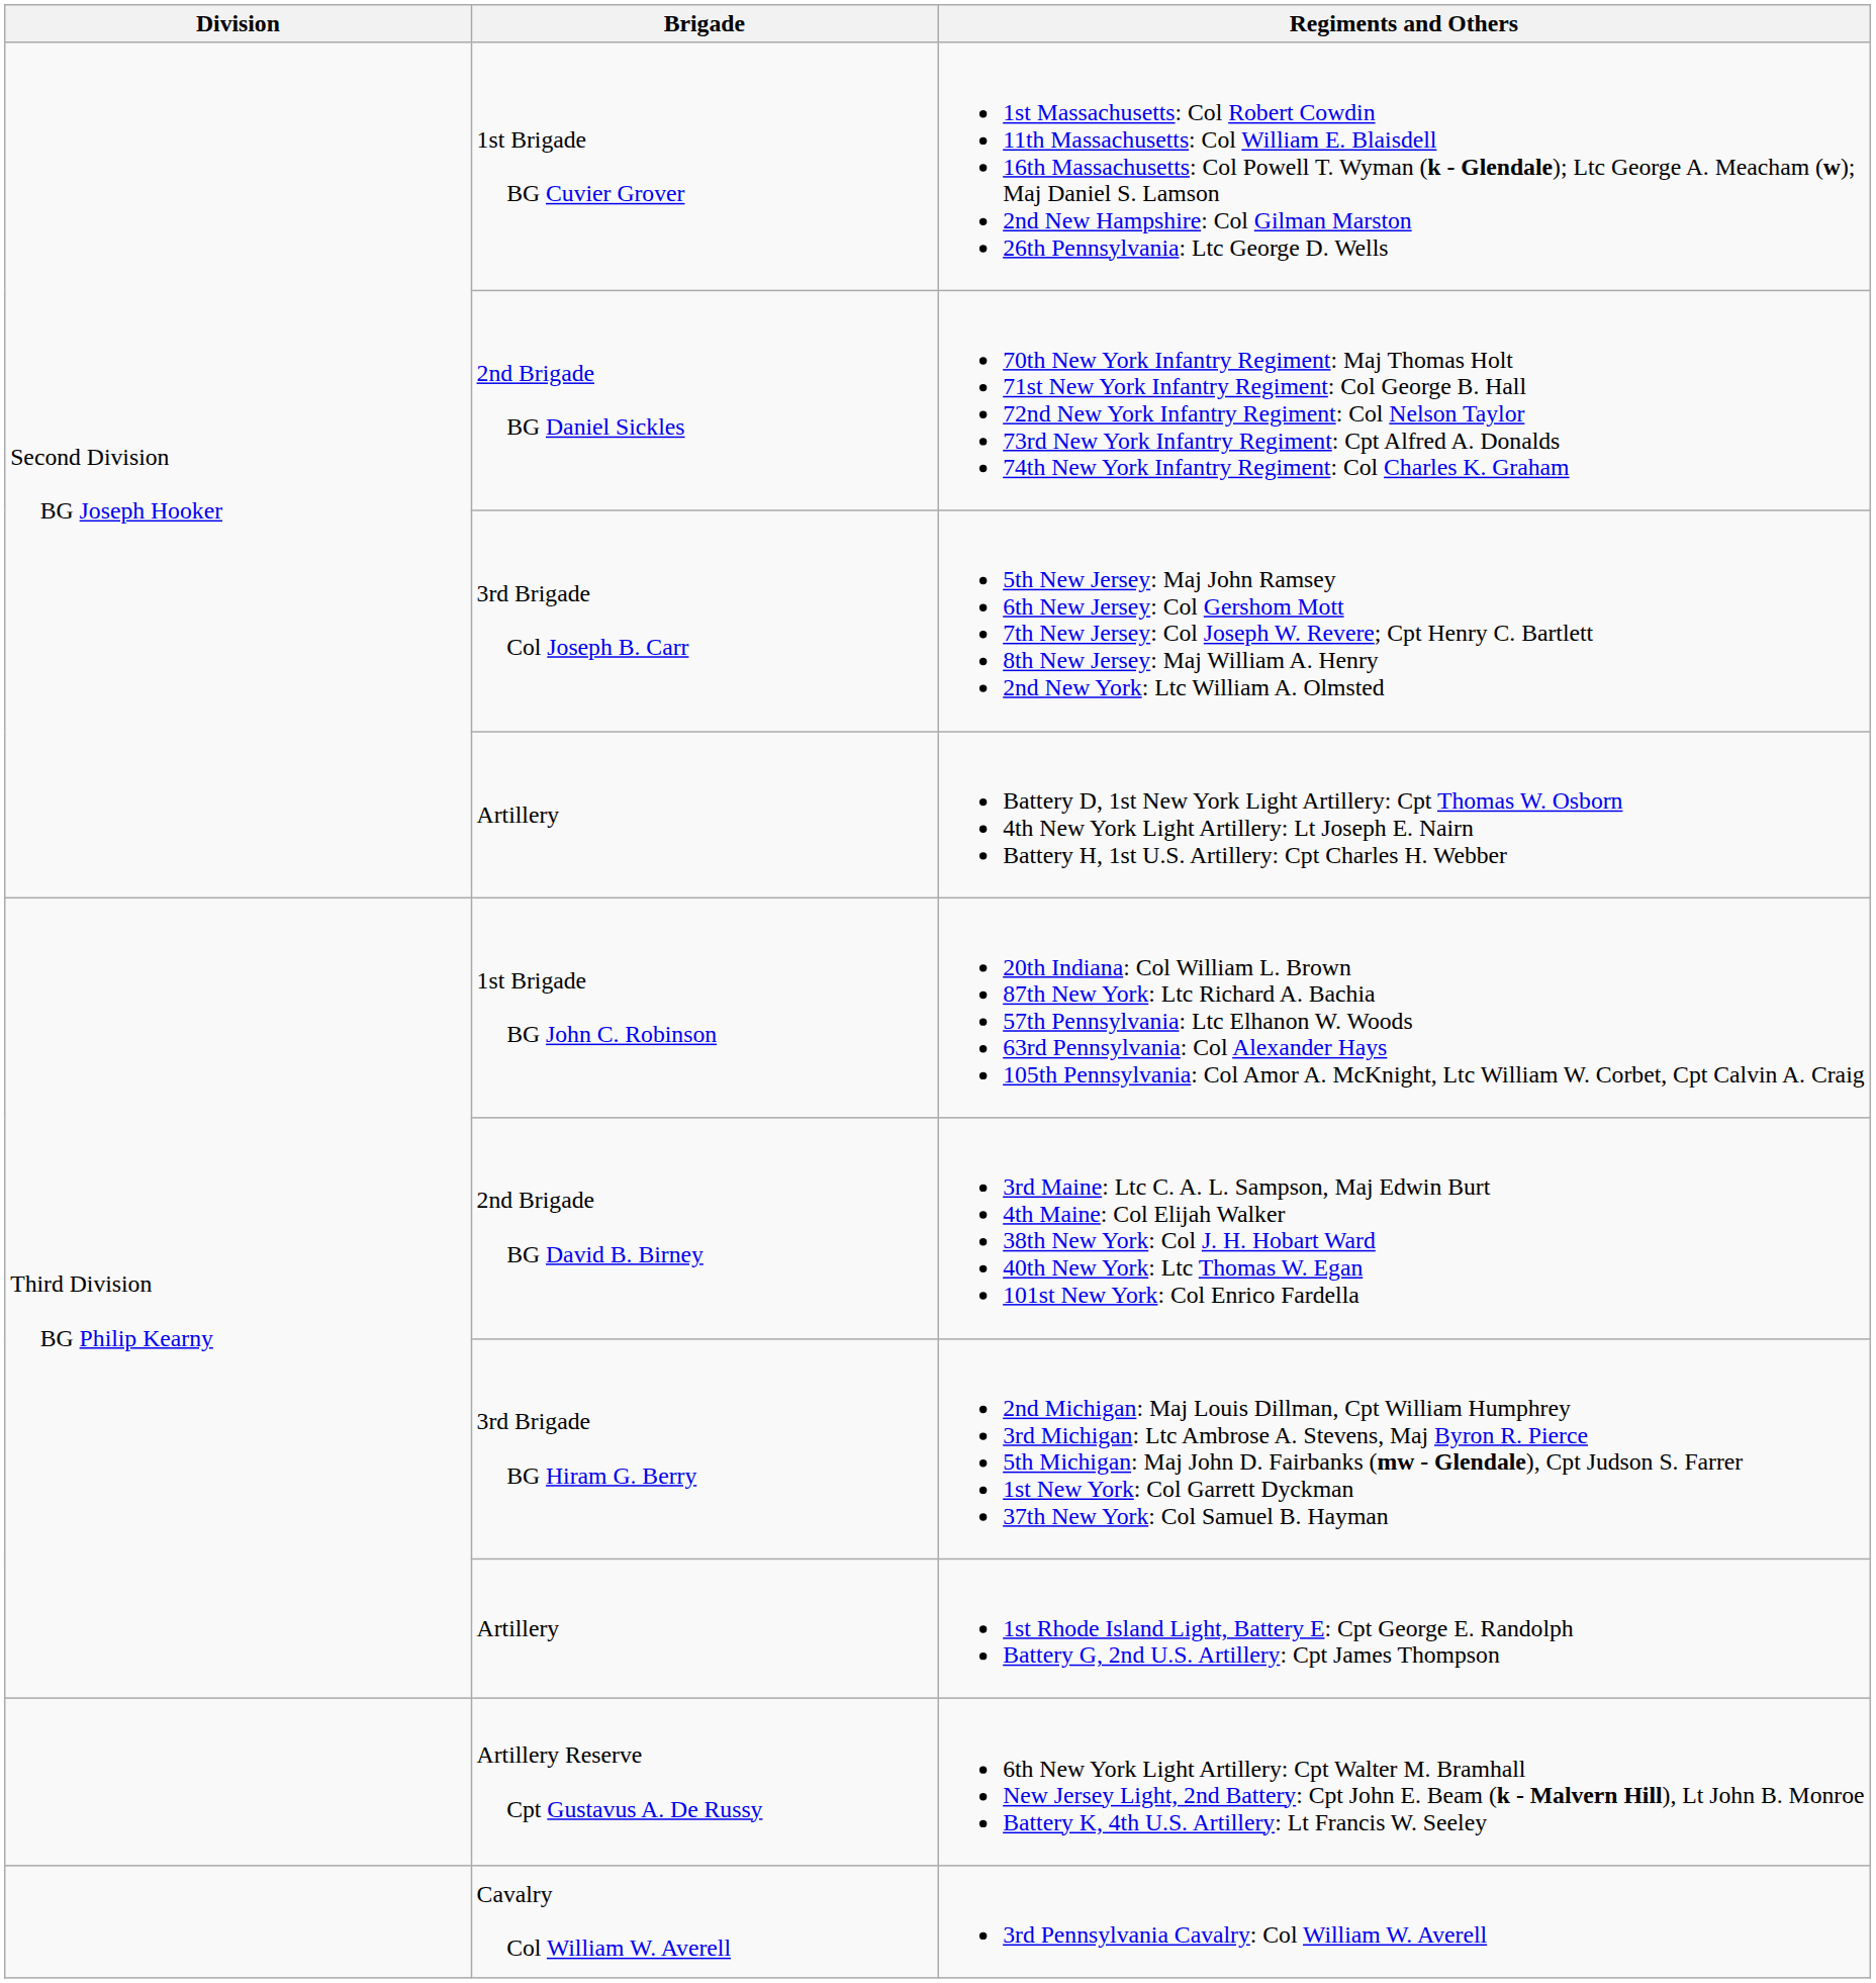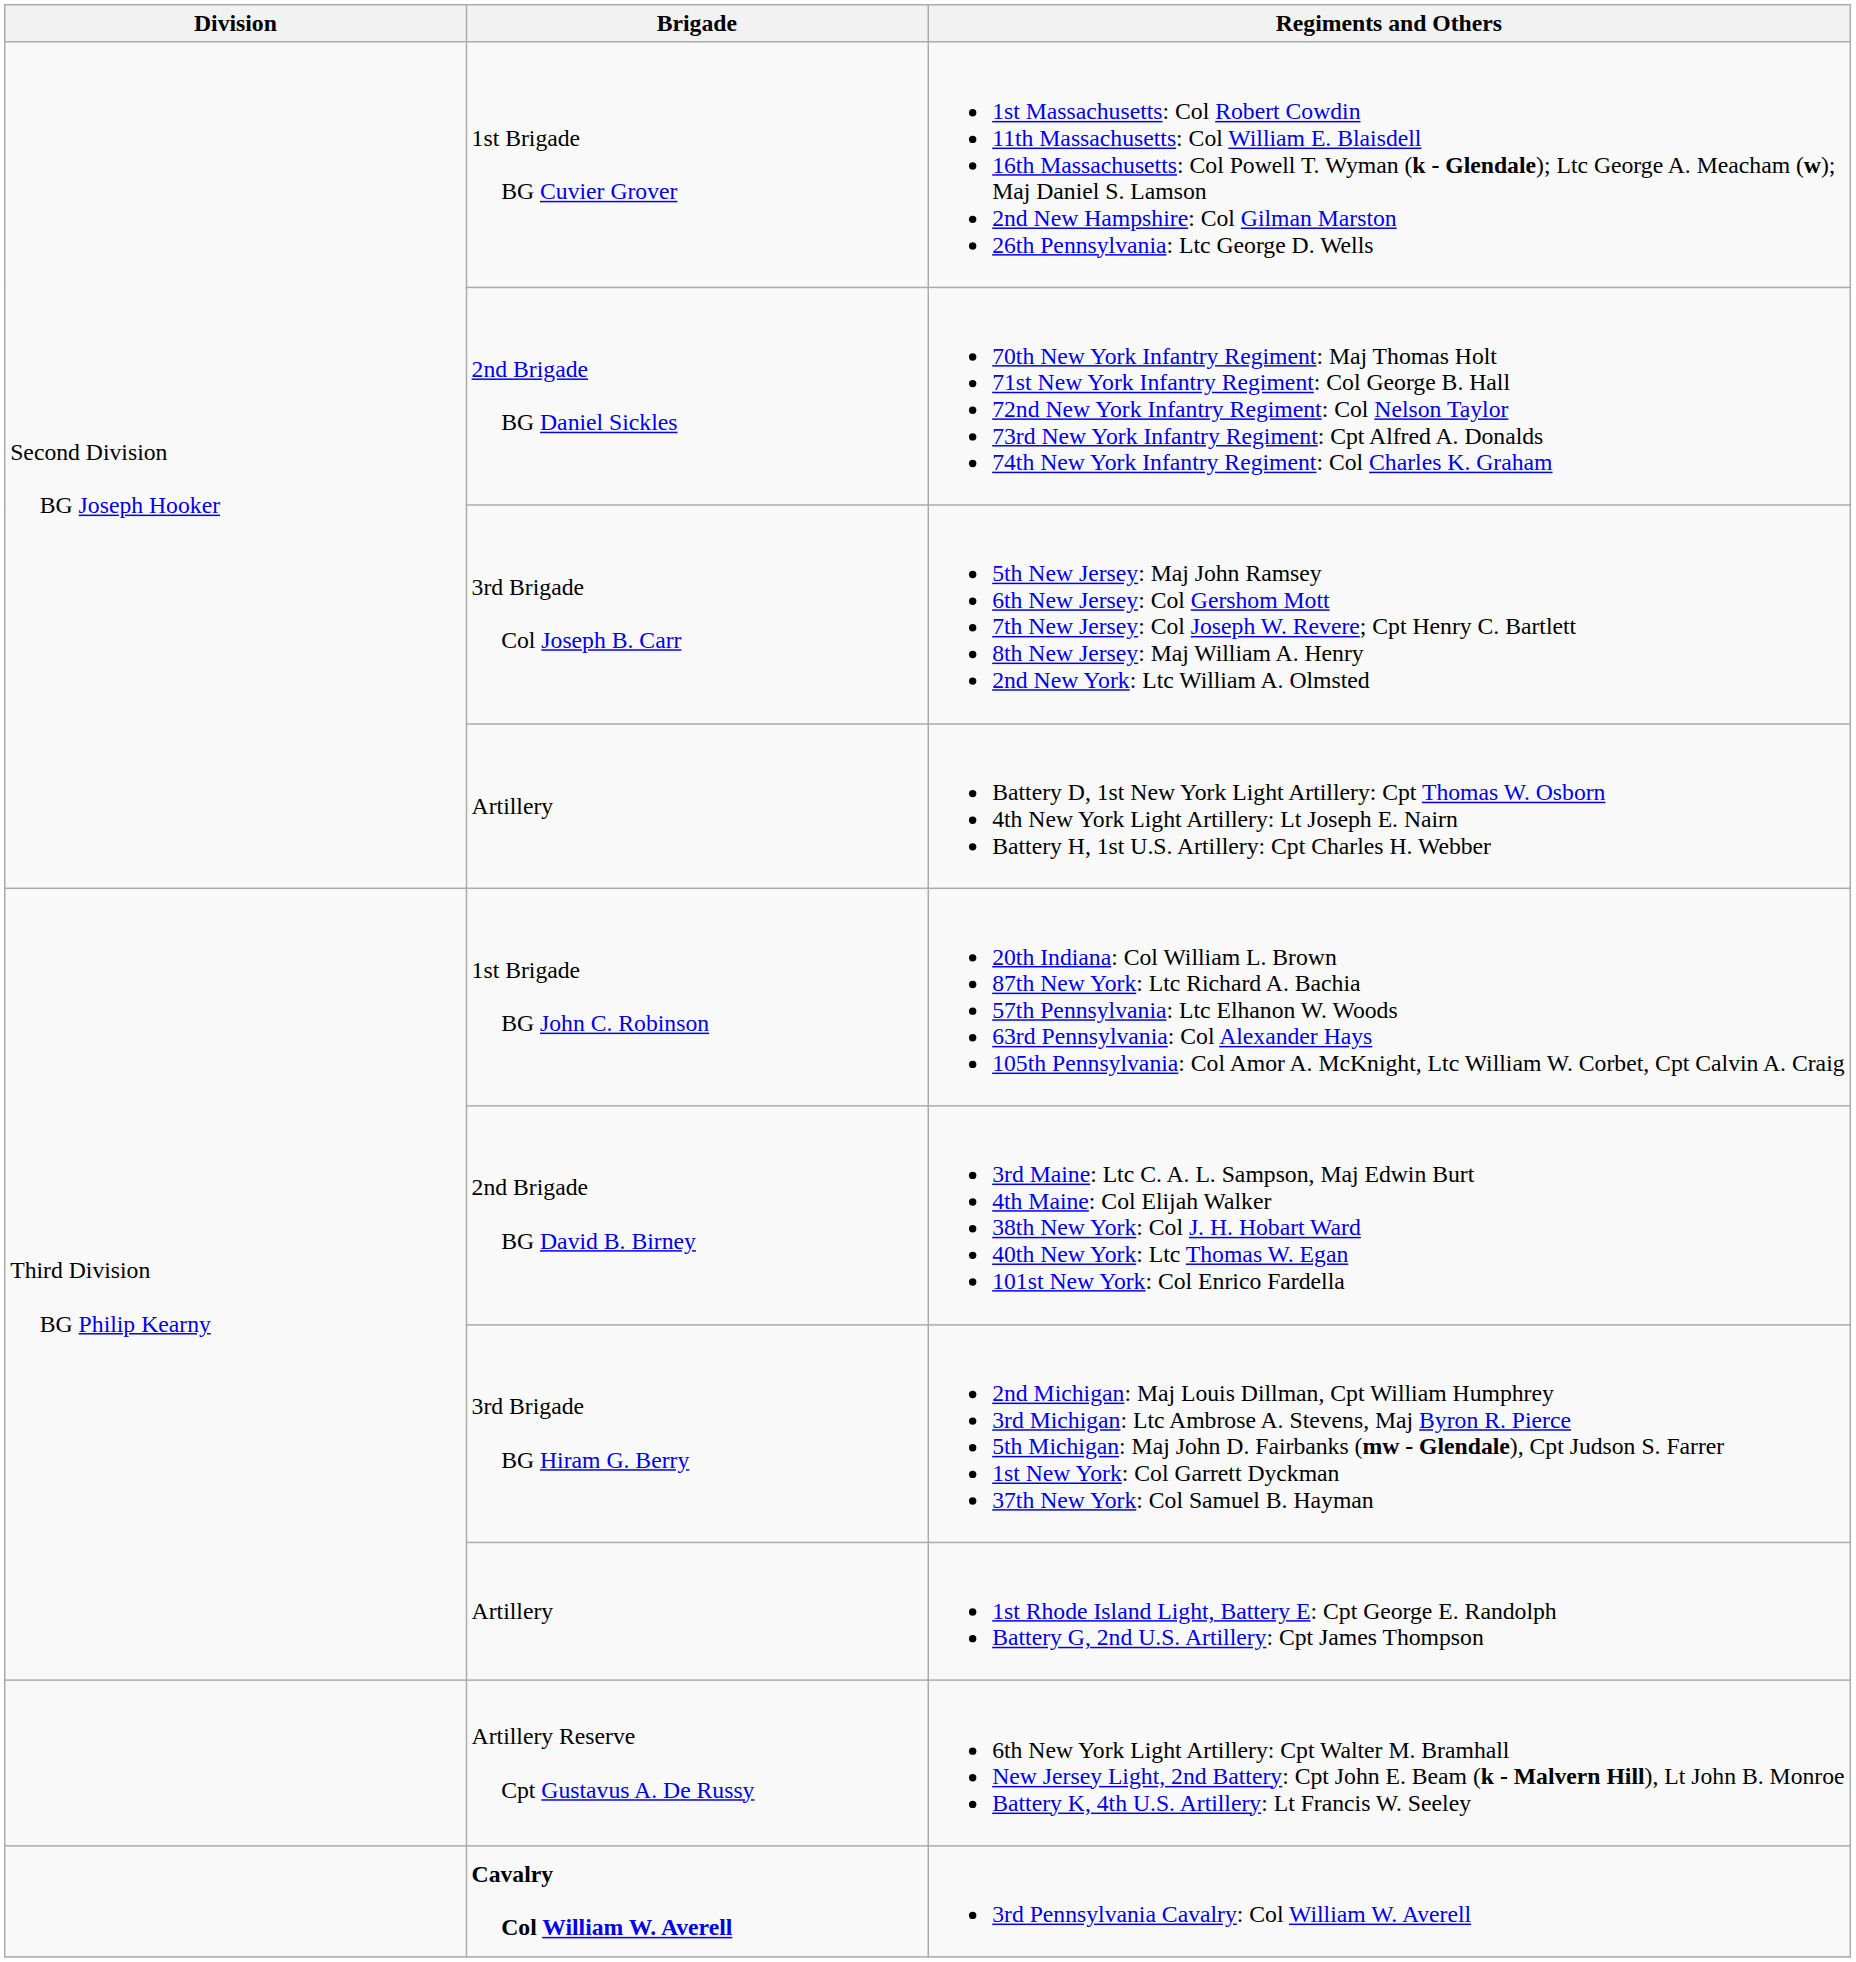3rd Pennsylvania Cavalry: Col William W. Averell | Brigade: normal -> bold
